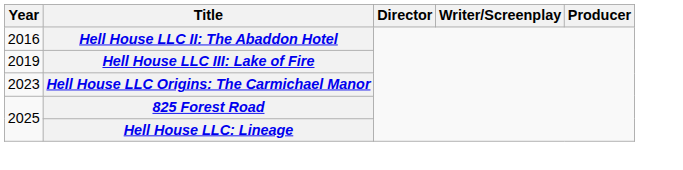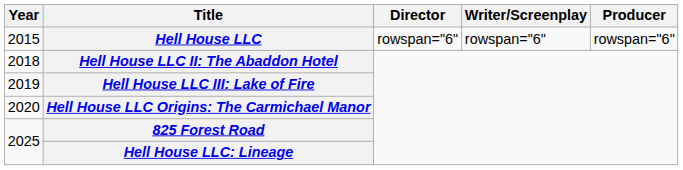+ row: 2015 | Hell House LLC | rowspan="6" | rowspan="6" | rowspan="6"
Hell House LLC II: The Abaddon Hotel | Year: 2016 -> 2018
Hell House LLC Origins: The Carmichael Manor | Year: 2023 -> 2020
